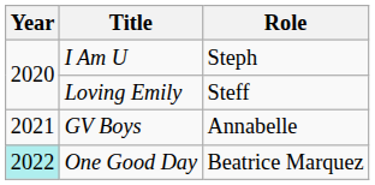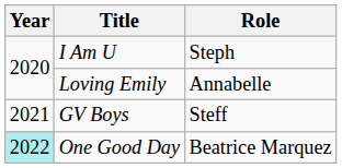Loving Emily | Role: Steff -> Annabelle
GV Boys | Role: Annabelle -> Steff
